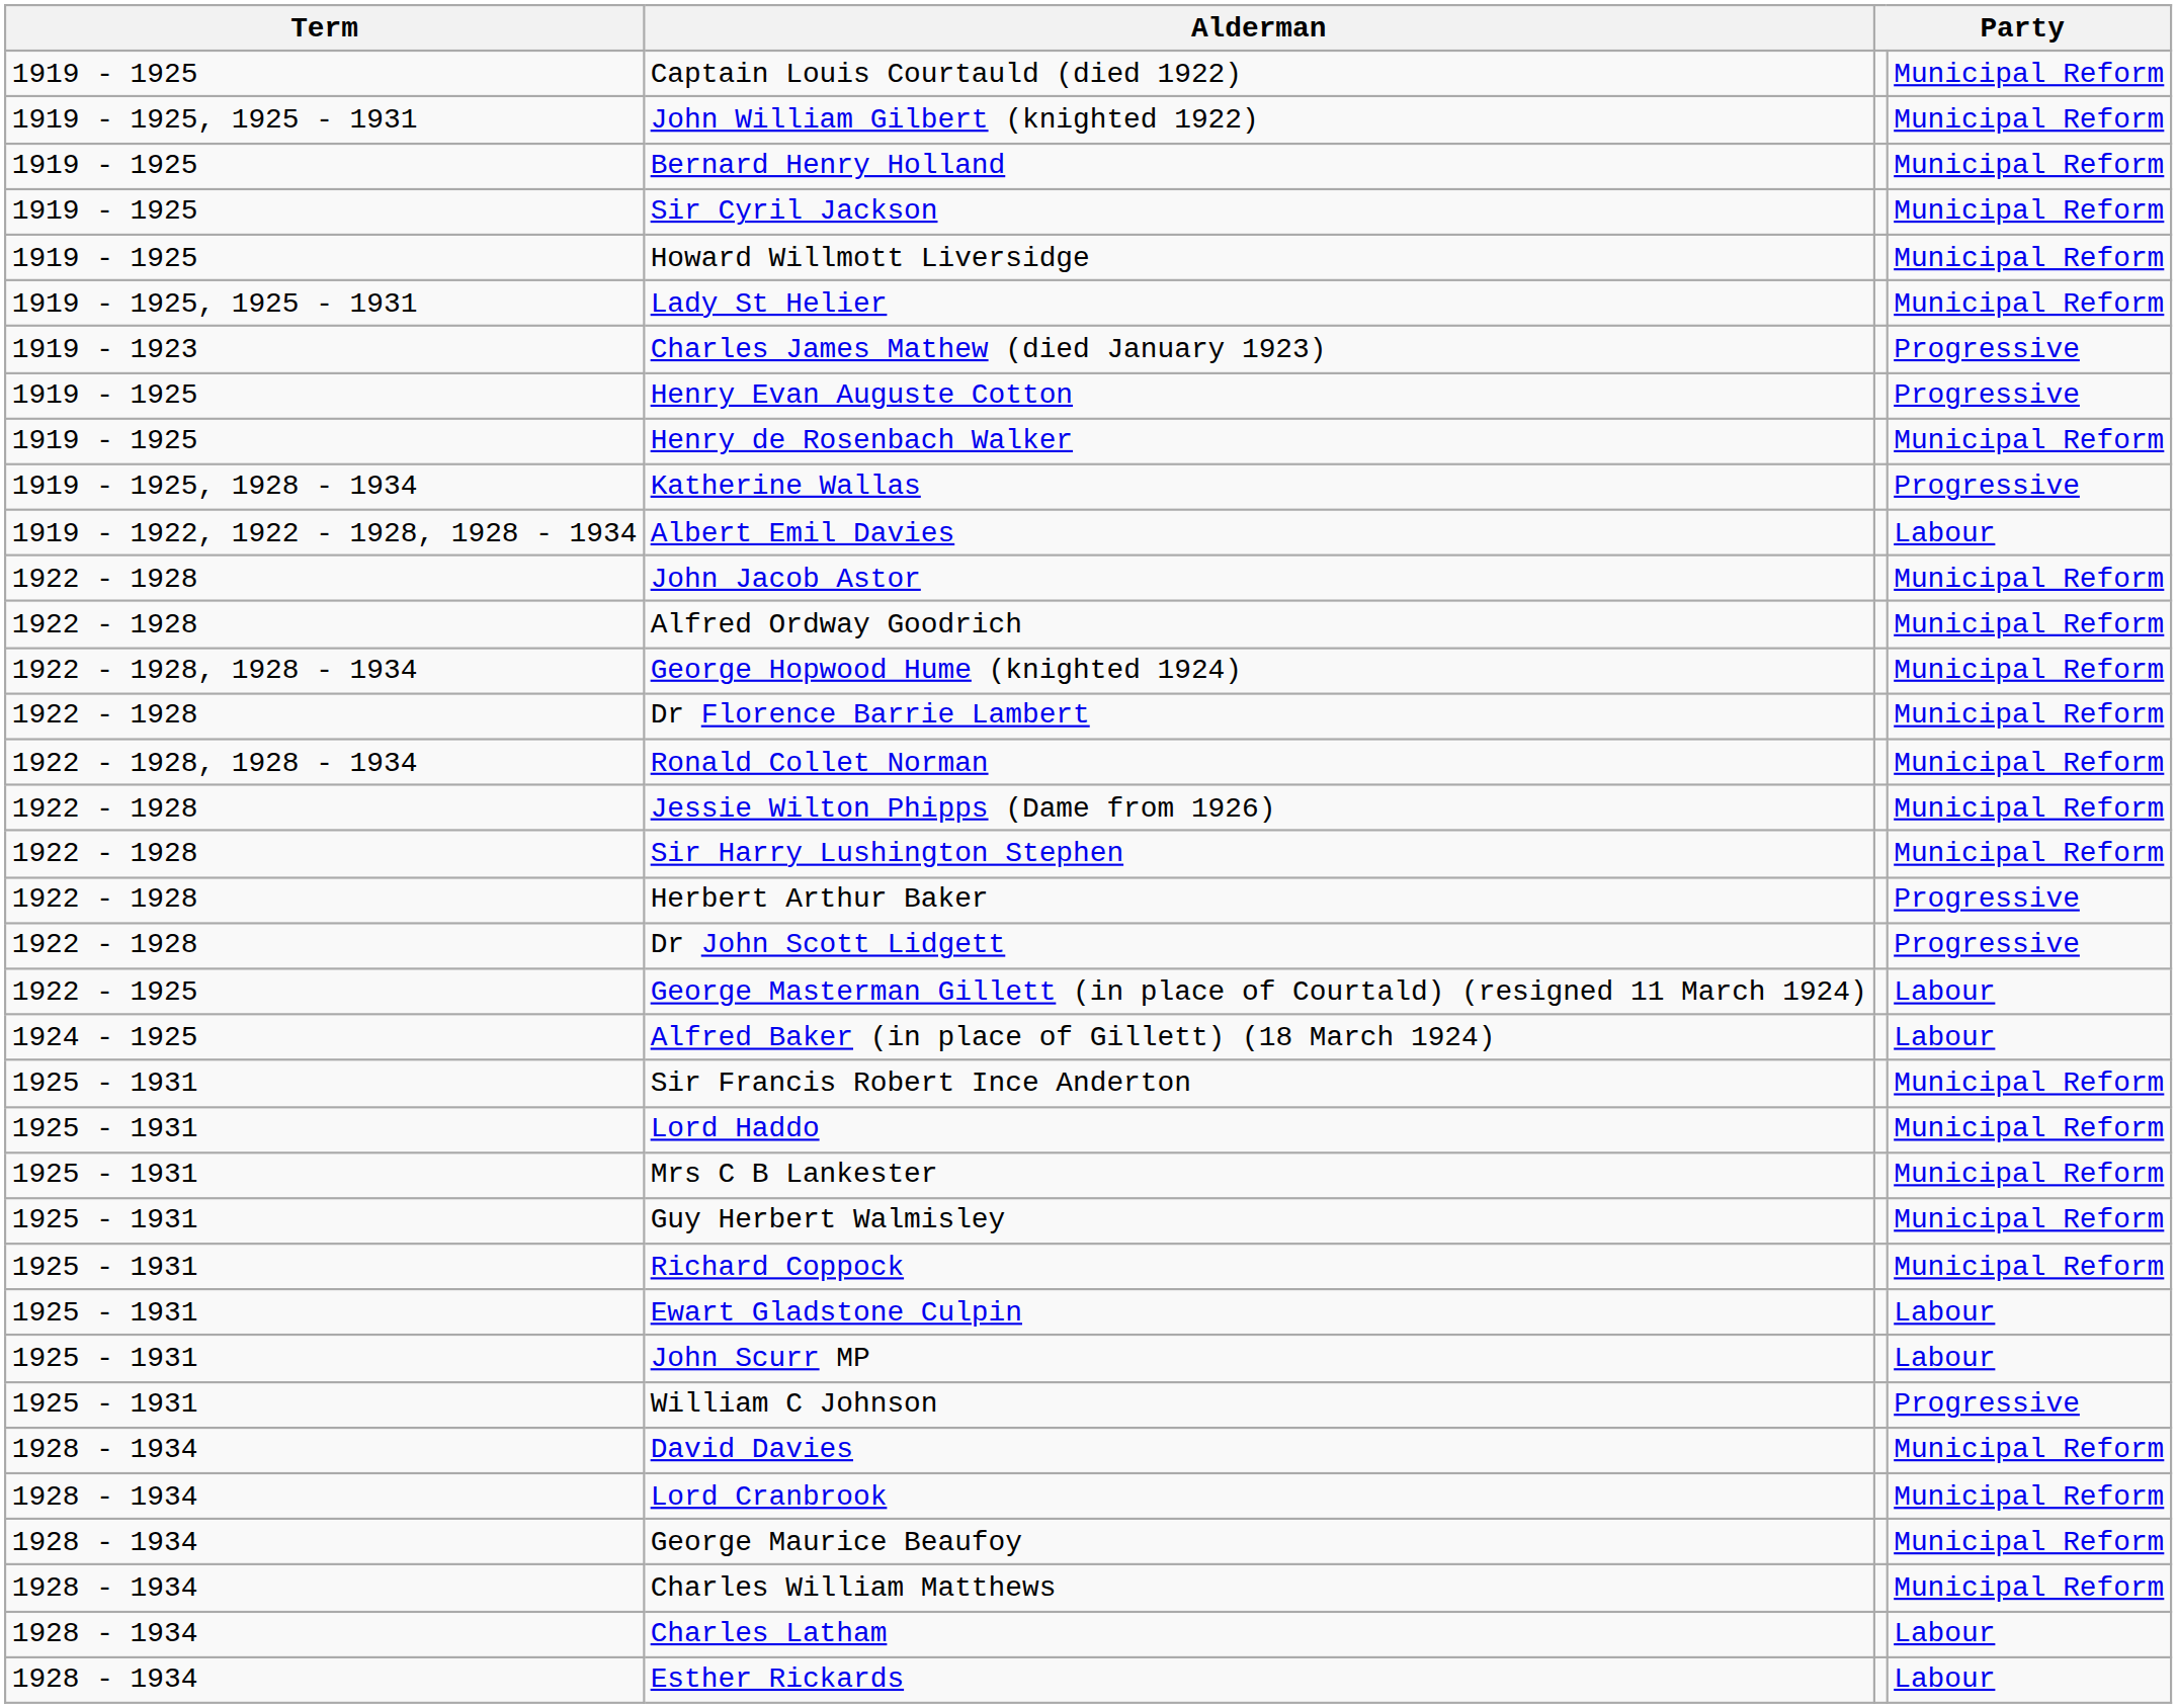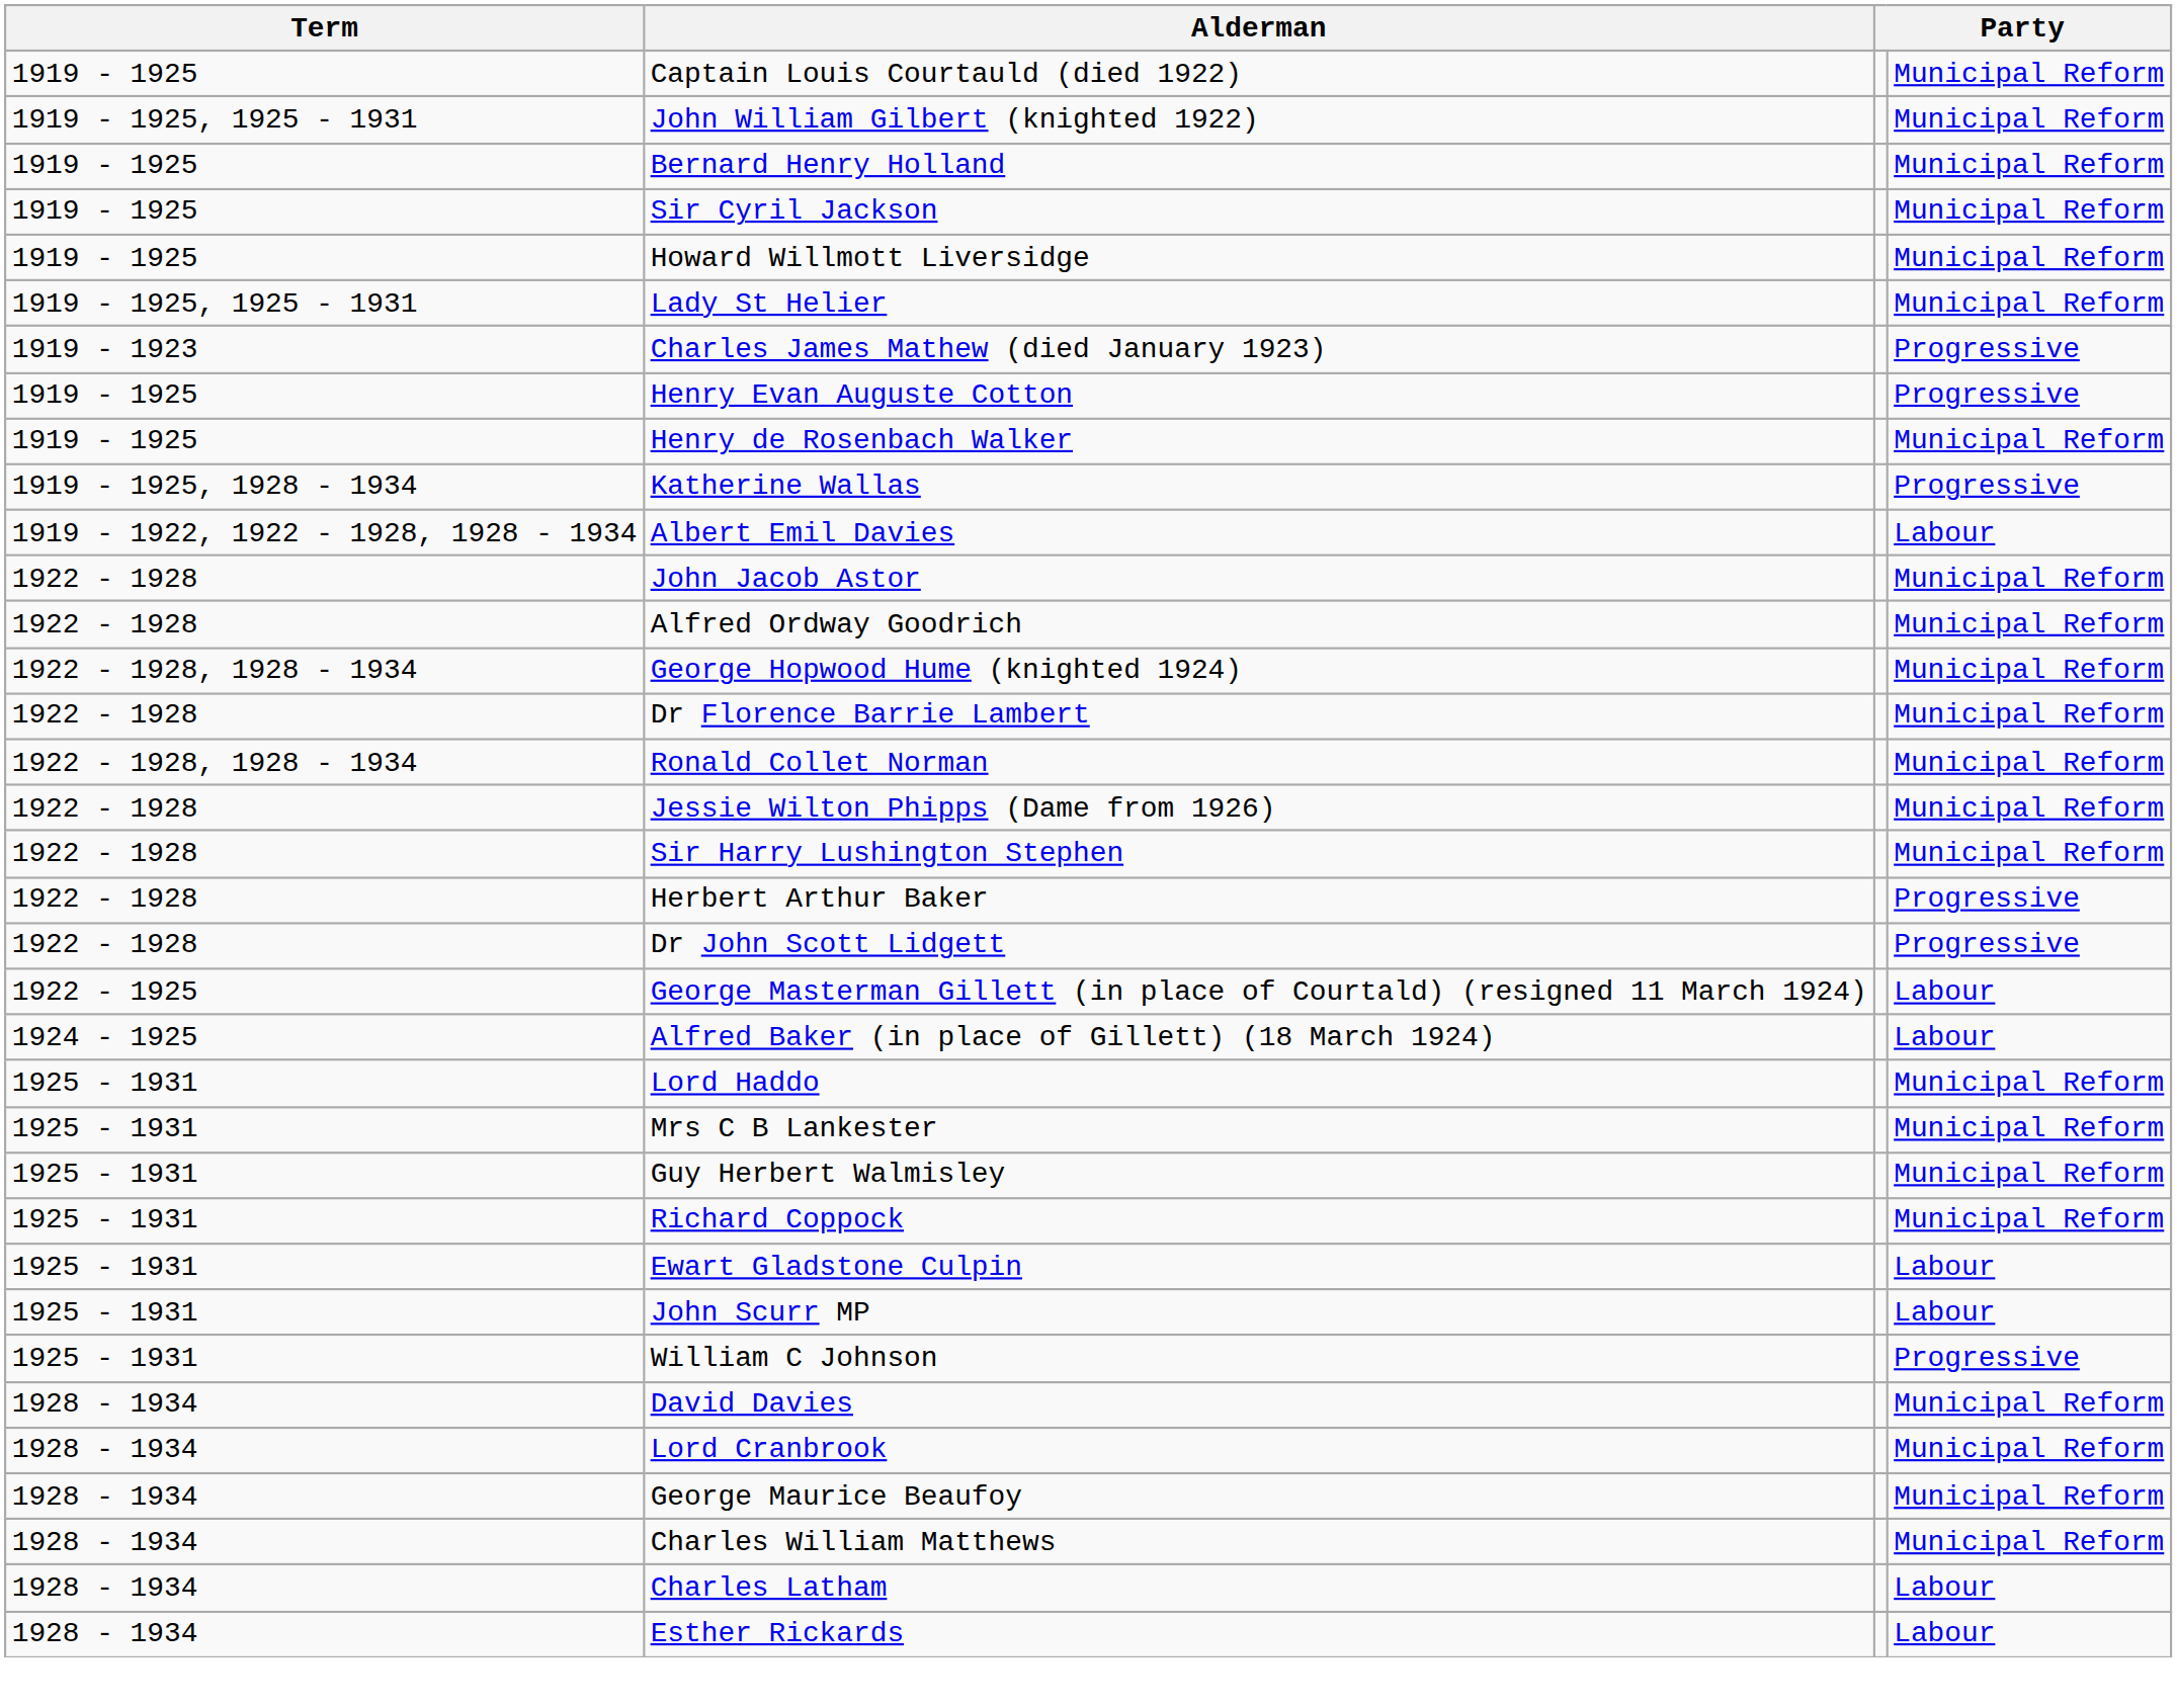- row: 1925 - 1931 | Sir Francis Robert Ince Anderton | Municipal Reform
